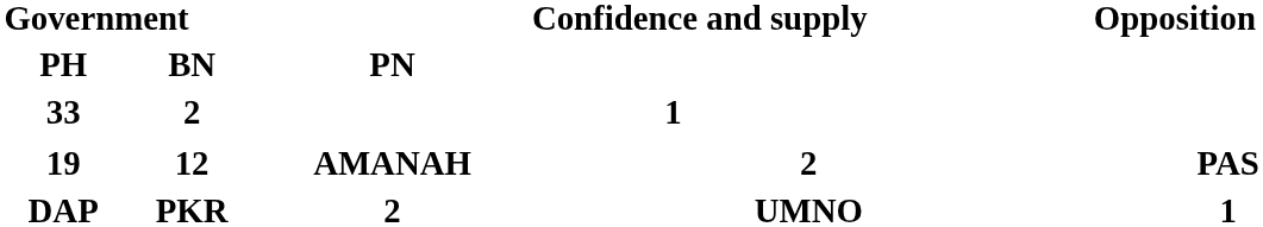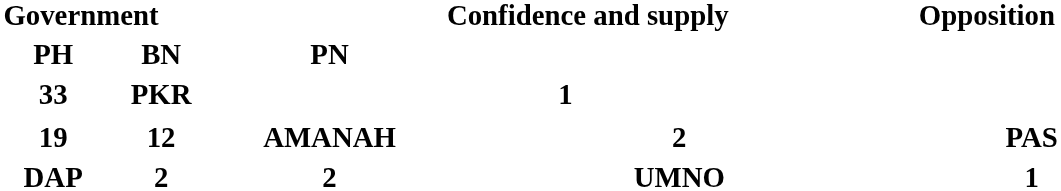33 | column 2: 2 -> PKR
DAP | column 2: PKR -> 2
